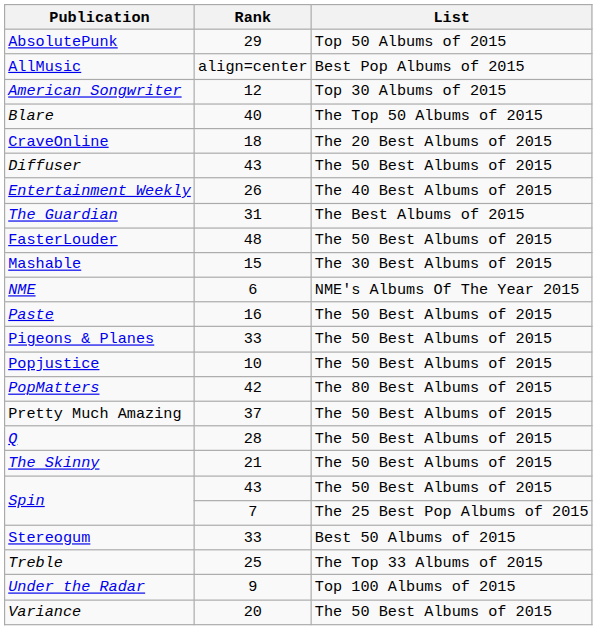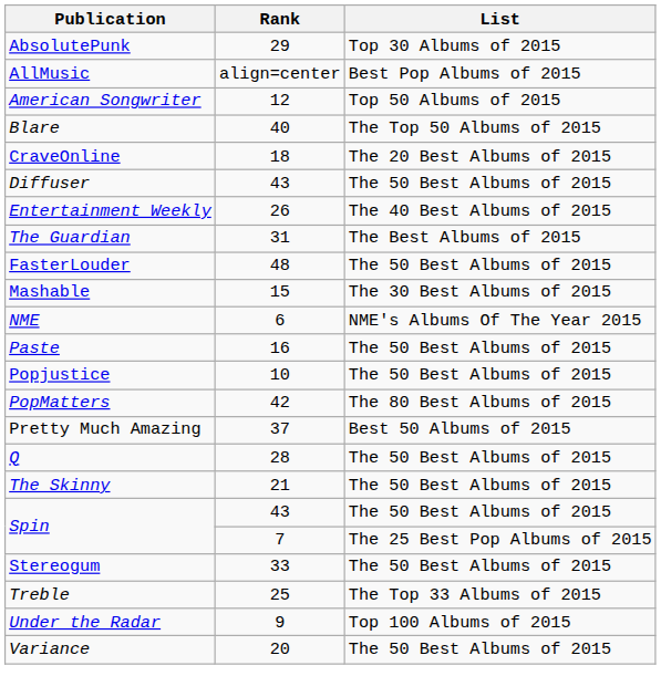AbsolutePunk | List: Top 50 Albums of 2015 -> Top 30 Albums of 2015
American Songwriter | List: Top 30 Albums of 2015 -> Top 50 Albums of 2015
- row: Pigeons & Planes | 33 | The 50 Best Albums of 2015
Pretty Much Amazing | List: The 50 Best Albums of 2015 -> Best 50 Albums of 2015
Stereogum | List: Best 50 Albums of 2015 -> The 50 Best Albums of 2015
